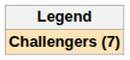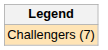row 2 | column 1: bold -> normal
